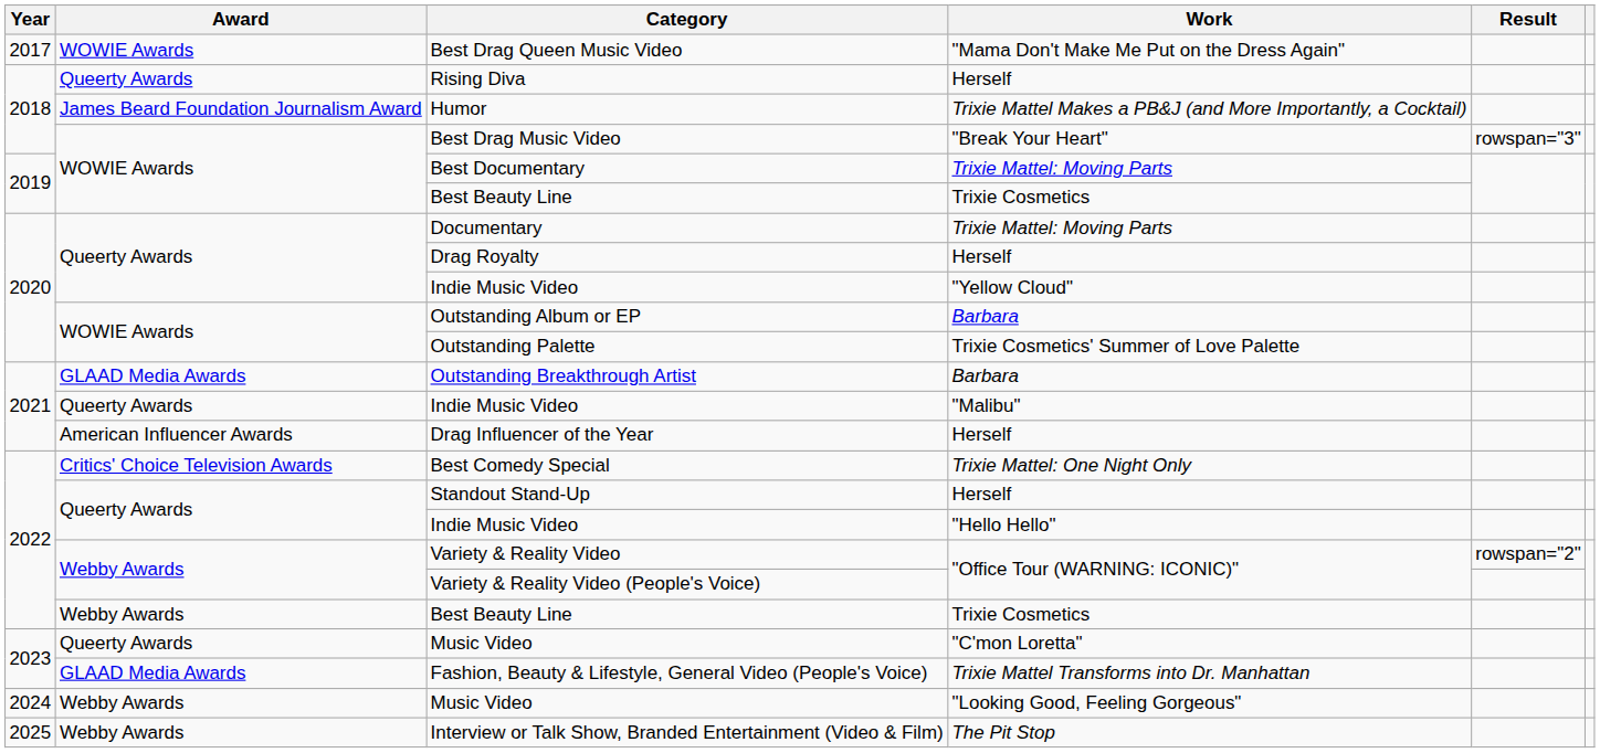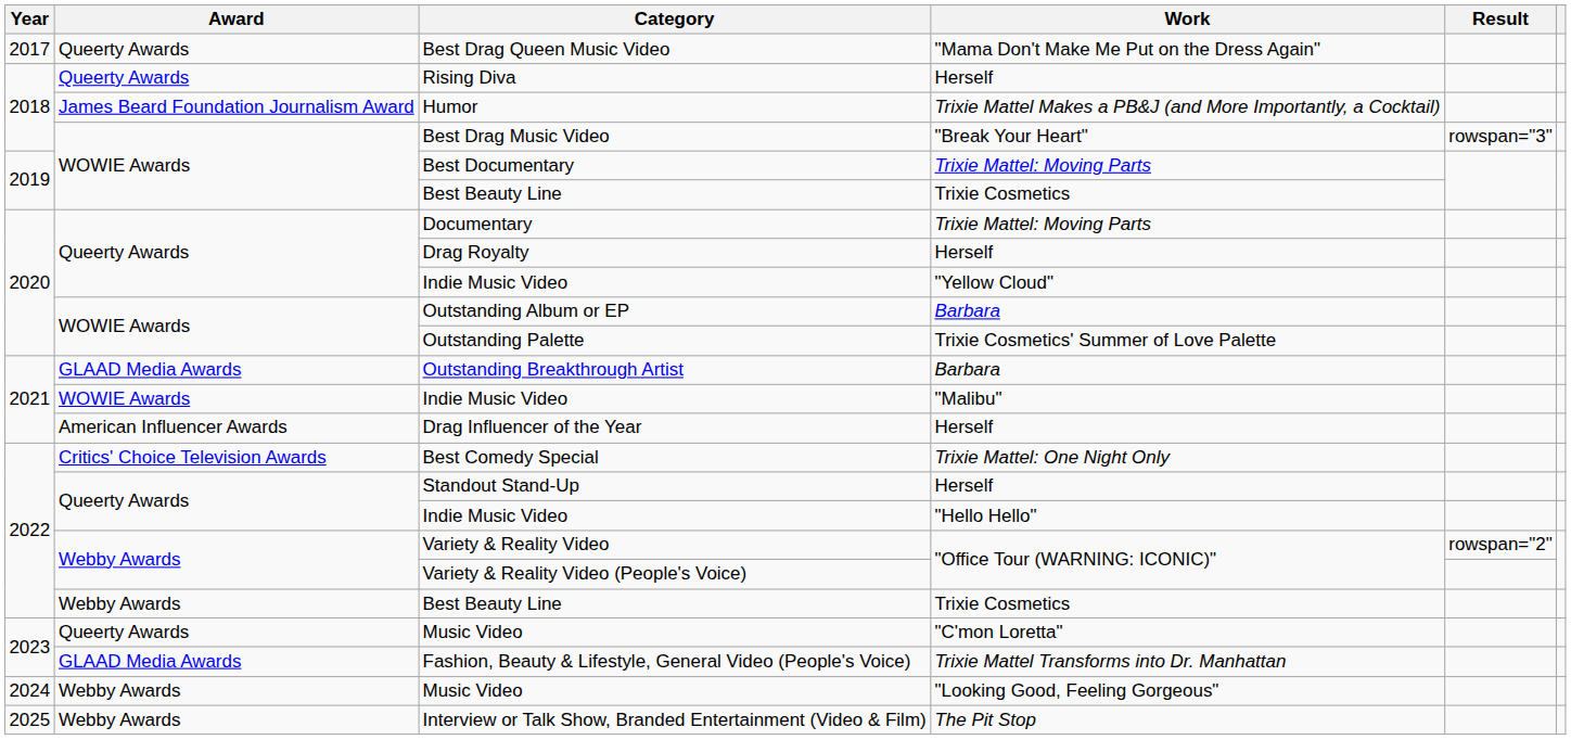Best Drag Queen Music Video | Award: WOWIE Awards -> Queerty Awards
2021 / Indie Music Video | Award: Queerty Awards -> WOWIE Awards
